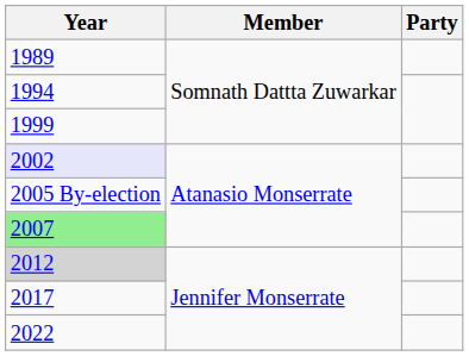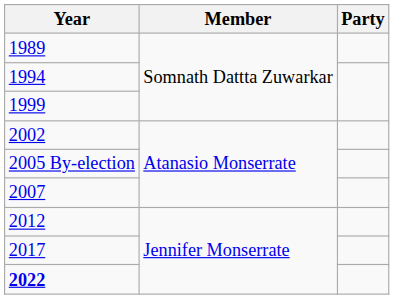2002 | Year: lavender background -> no background
2007 | Year: lightgreen background -> no background
2012 | Year: lightgrey background -> no background
2022 | Year: normal -> bold
